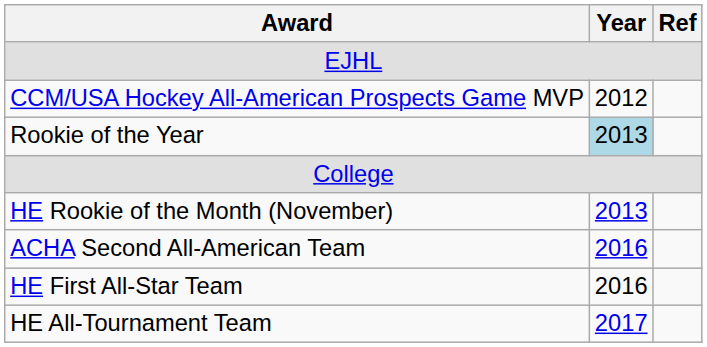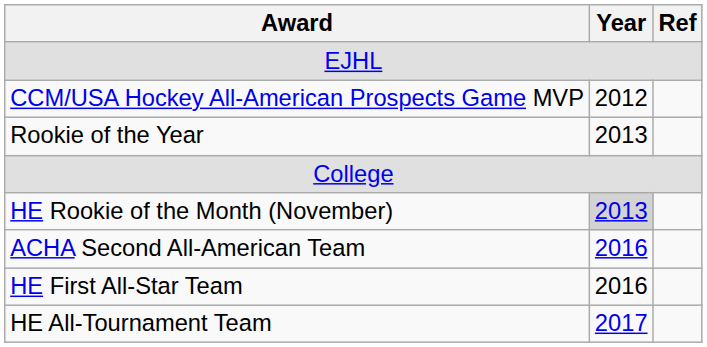Rookie of the Year | Year: lightblue background -> no background
HE Rookie of the Month (November) | Year: no background -> lightgrey background
